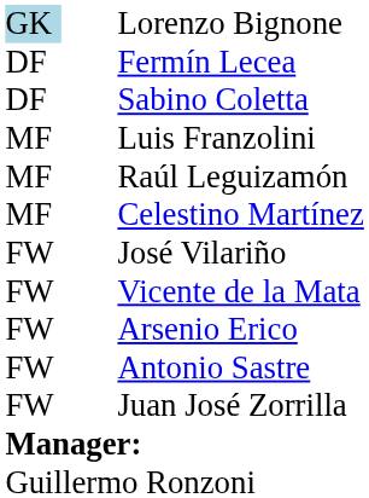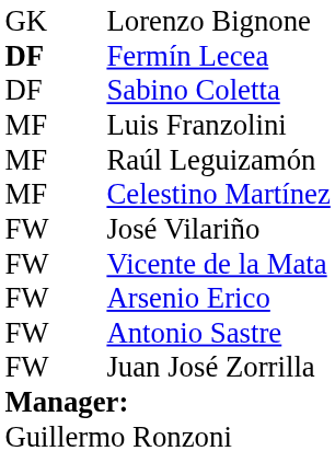Lorenzo Bignone | column 1: lightblue background -> no background
Fermín Lecea | column 1: normal -> bold
